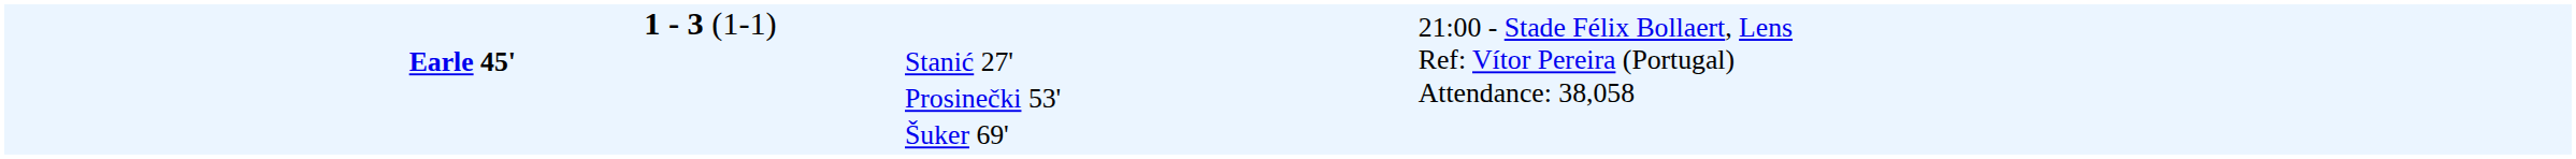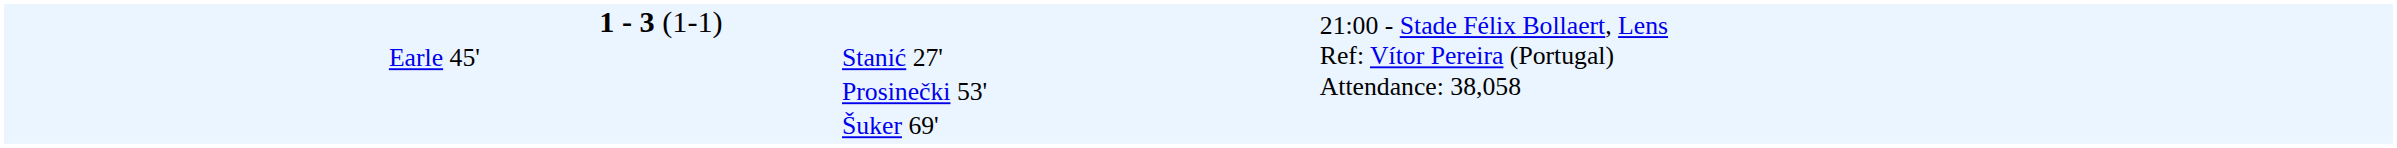Stanić 27' | column 1: bold -> normal
